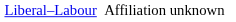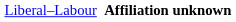Liberal–Labour | column 2: normal -> bold
